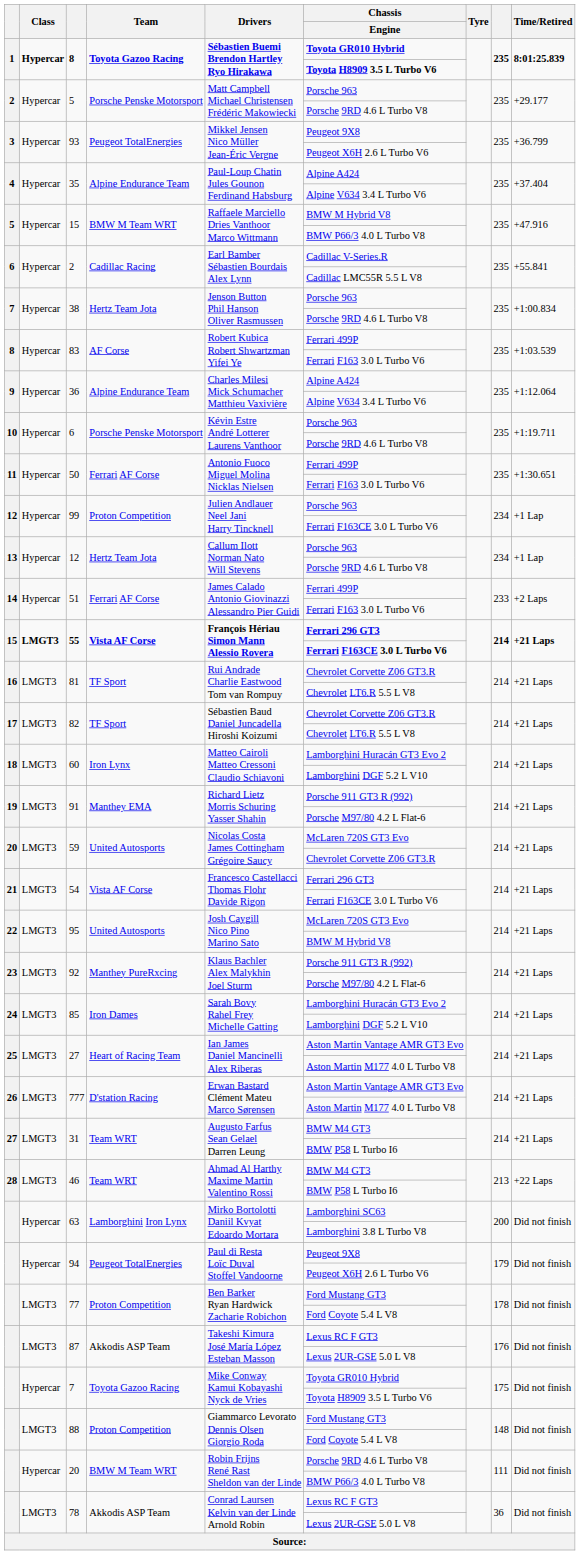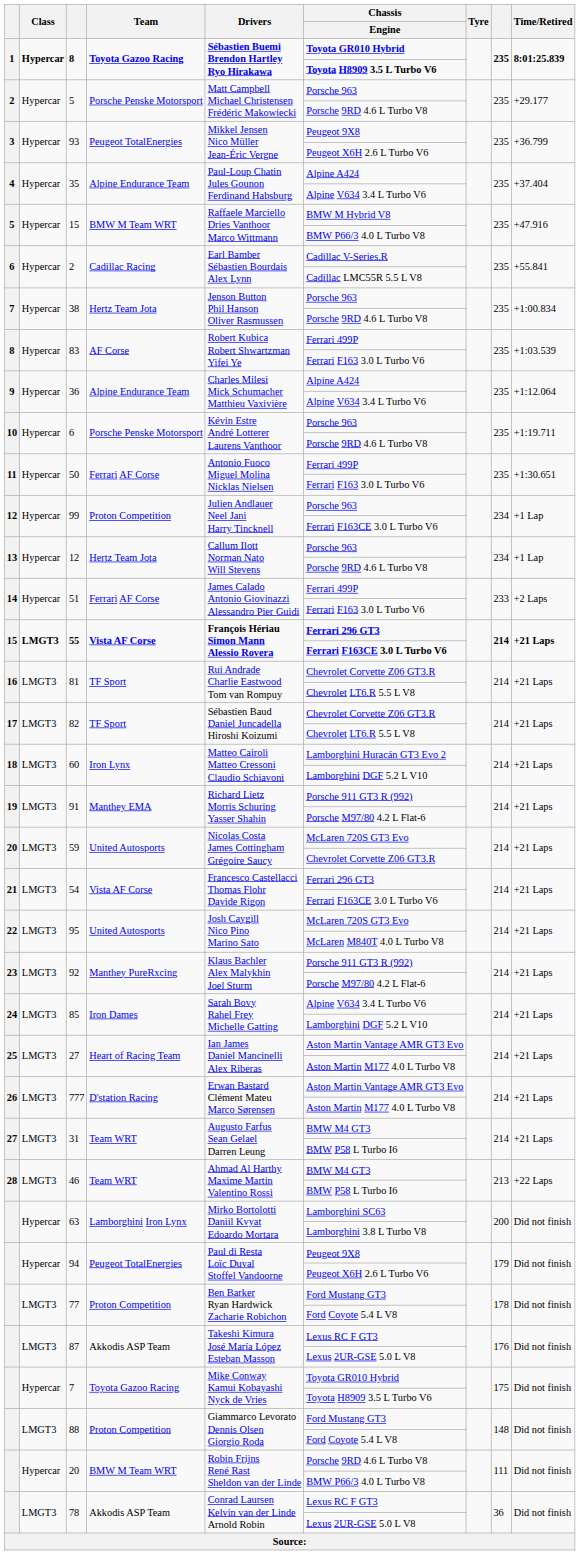row 46 | Chassis / Engine: BMW M Hybrid V8 -> McLaren M840T 4.0 L Turbo V8
row 49 | Chassis / Engine: Lamborghini Huracán GT3 Evo 2 -> Alpine V634 3.4 L Turbo V6
